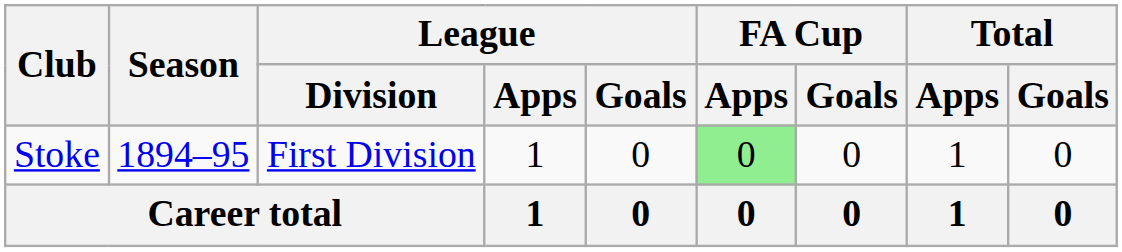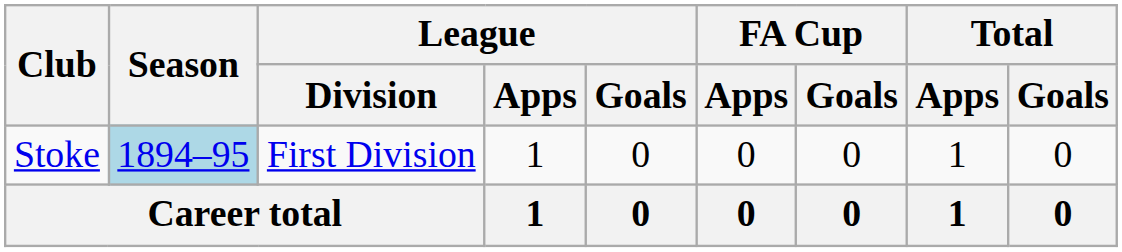Stoke | Season: no background -> lightblue background
Stoke | FA Cup / Apps: lightgreen background -> no background
